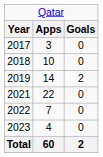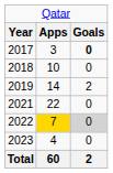2017 | column 3: normal -> bold
2022 | column 2: no background -> gold background
2022 | column 3: no background -> lightgrey background
